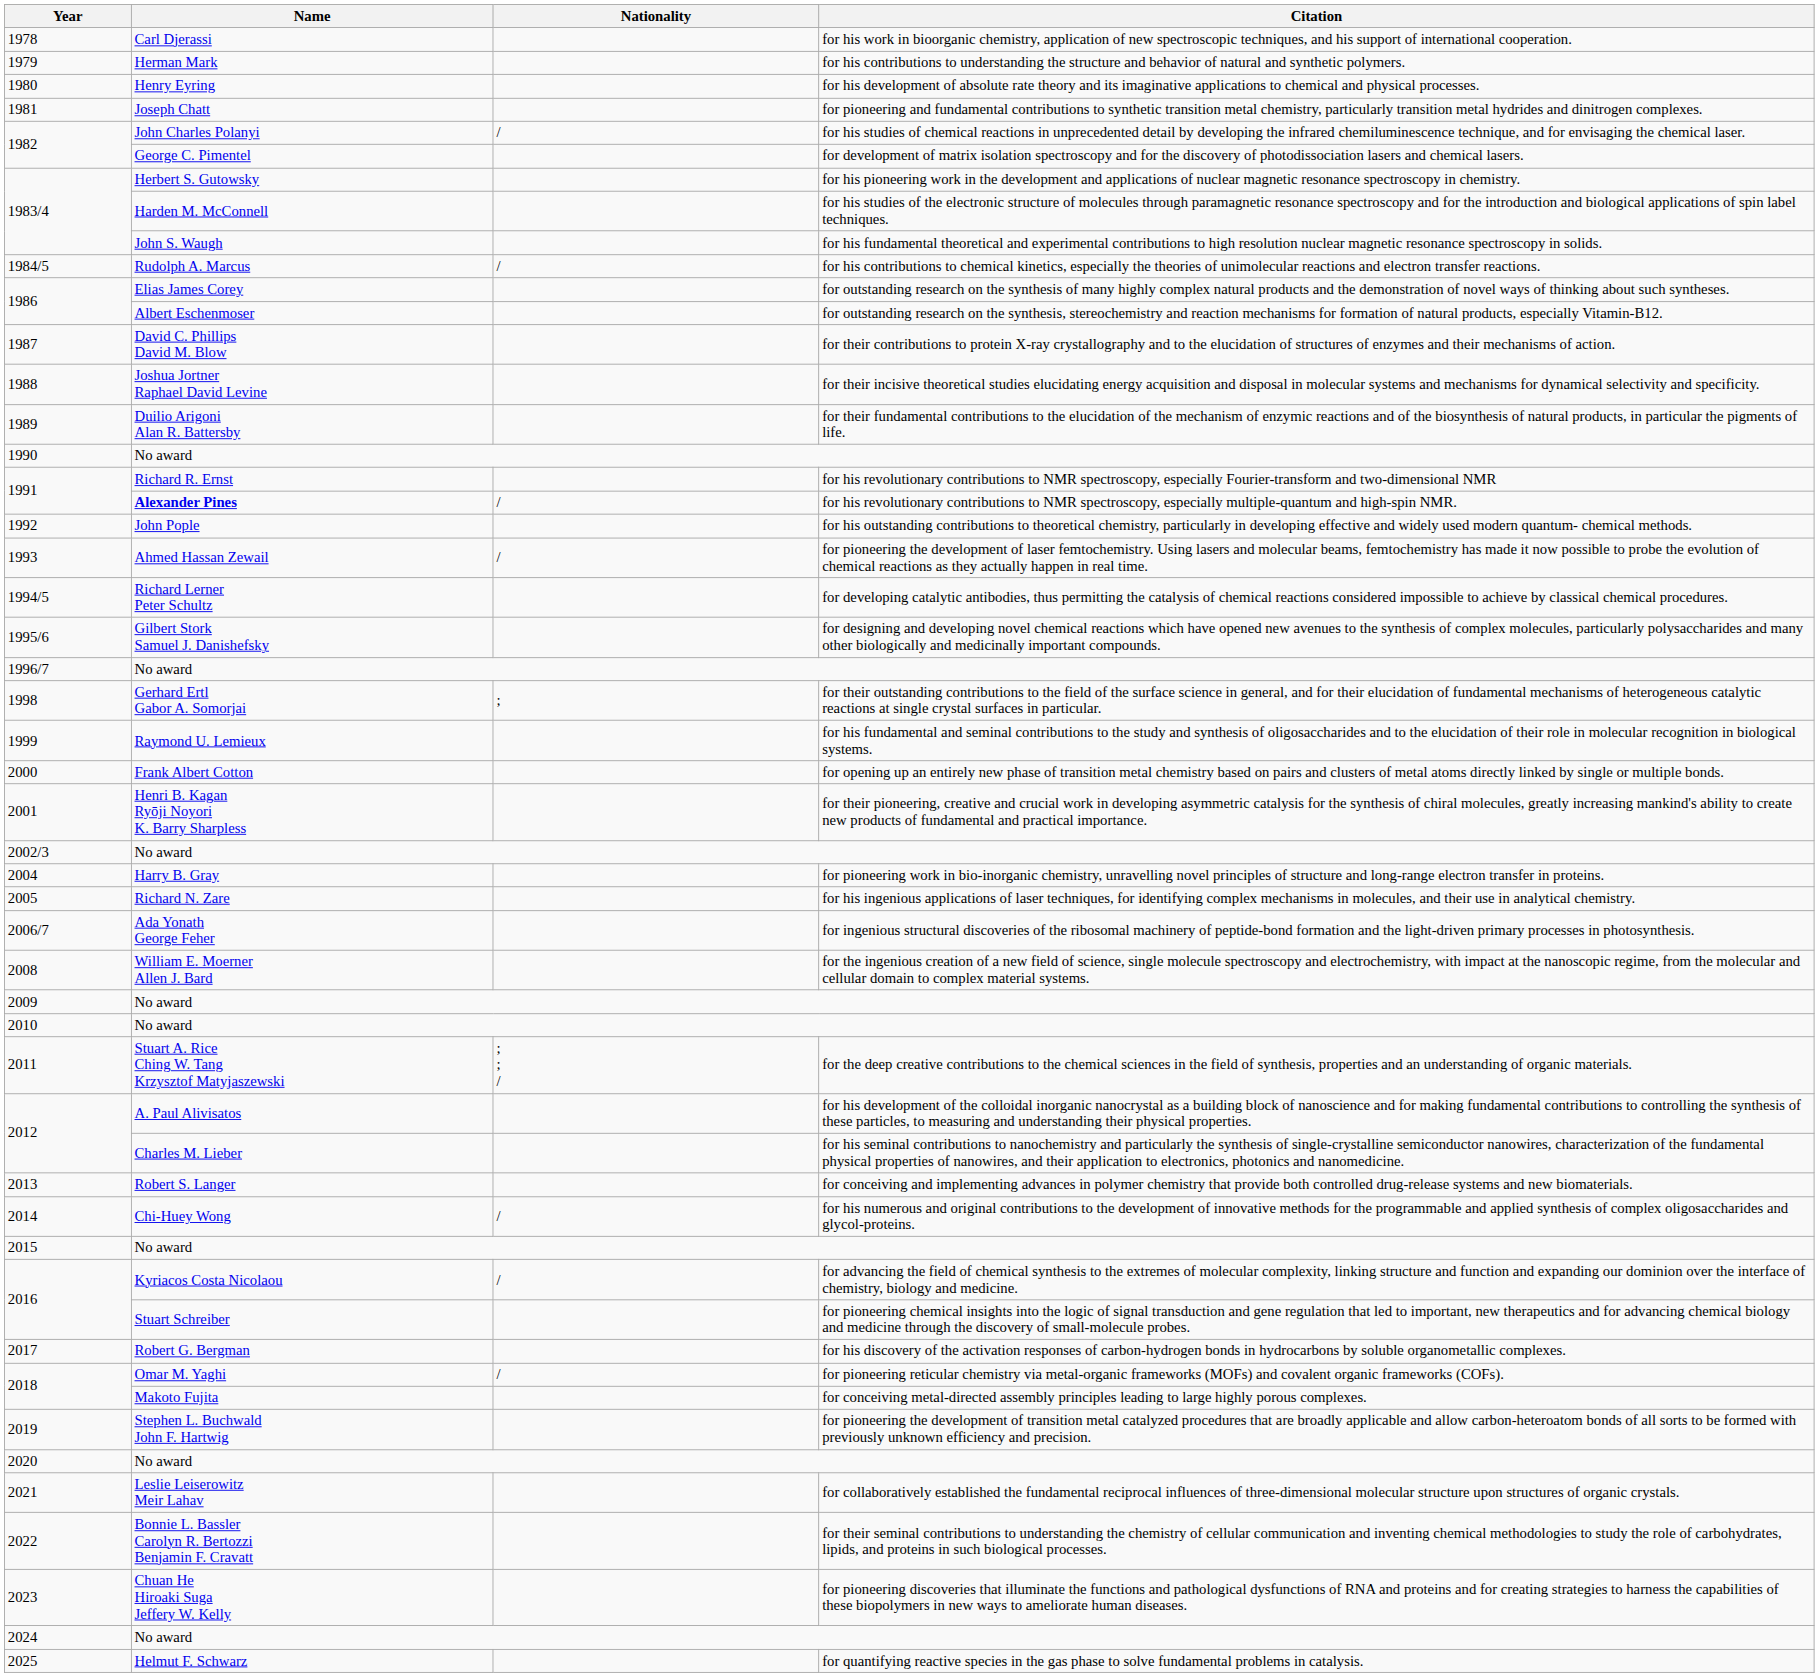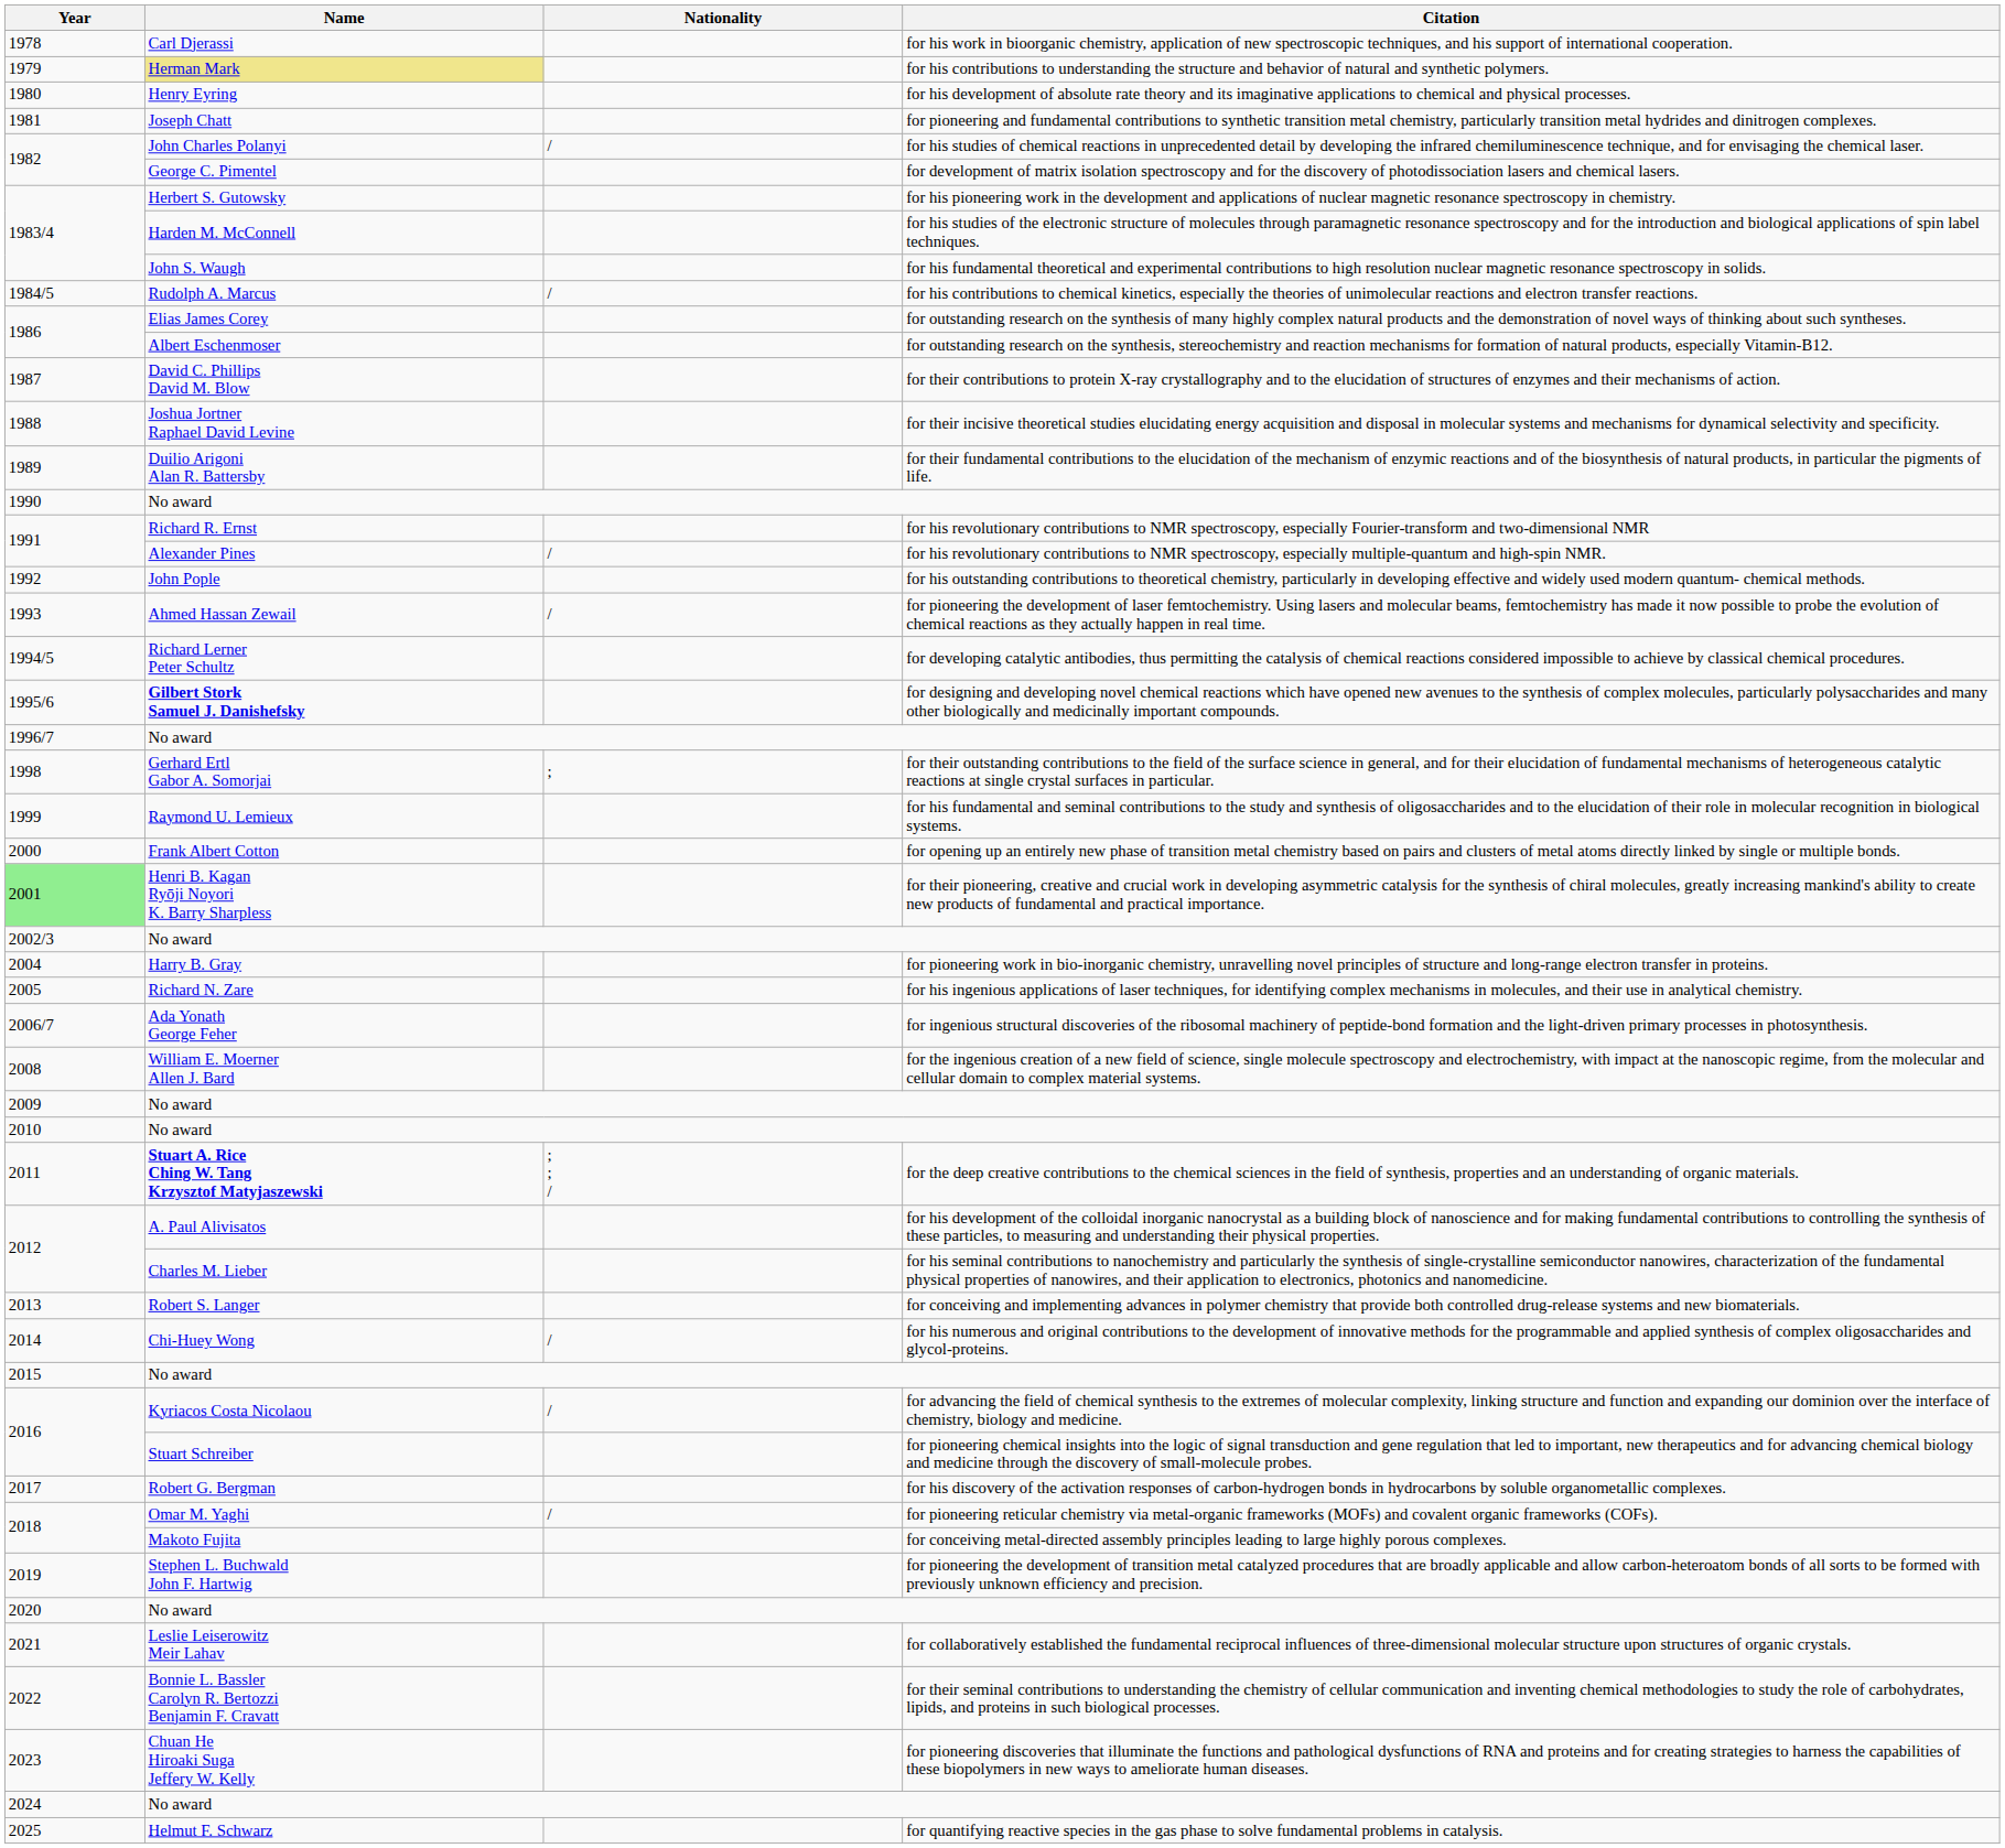Herman Mark | Name: no background -> khaki background
Alexander Pines | Name: bold -> normal
Gilbert Stork Samuel J. Danishefsky | Name: normal -> bold
Henri B. Kagan Ryōji Noyori K. Barry Sharpless | Year: no background -> lightgreen background
Stuart A. Rice Ching W. Tang Krzysztof Matyjaszewski | Name: normal -> bold
